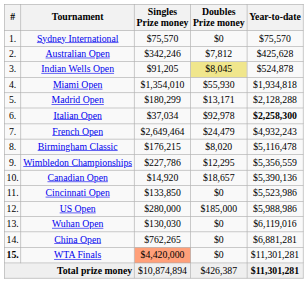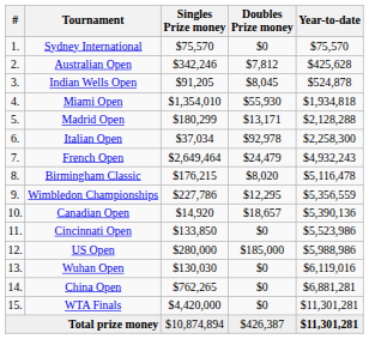Indian Wells Open | Doubles Prize money: khaki background -> no background
Italian Open | Year-to-date: bold -> normal
WTA Finals | #: bold -> normal
WTA Finals | Singles Prize money: lightsalmon background -> no background
